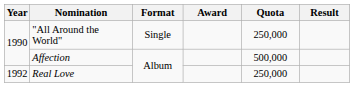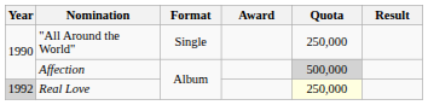Affection | Quota: no background -> lightgrey background
Real Love | Year: no background -> lightgrey background
Real Love | Quota: no background -> lightyellow background
